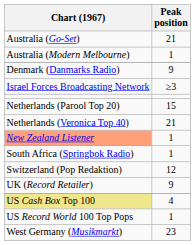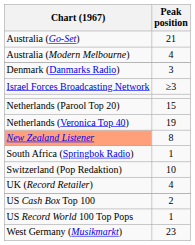row 3 | Peak position: 1 -> 4
row 4 | Peak position: 9 -> 3
row 8 | Peak position: 21 -> 19
row 9 | Peak position: 1 -> 8
row 11 | Peak position: 12 -> 10
row 12 | Peak position: 9 -> 4
row 13 | Chart (1967): khaki background -> no background
row 13 | Peak position: 4 -> 2
